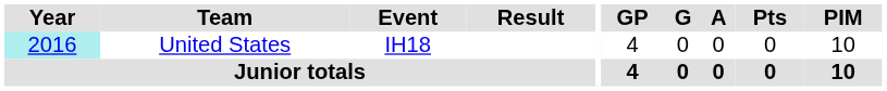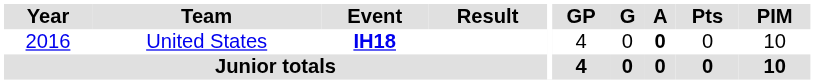United States | Year: paleturquoise background -> no background
United States | Event: normal -> bold
United States | A: normal -> bold
